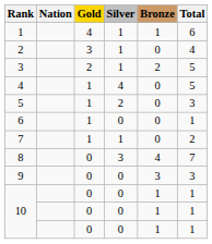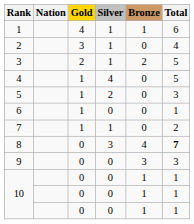8 | Total: normal -> bold
